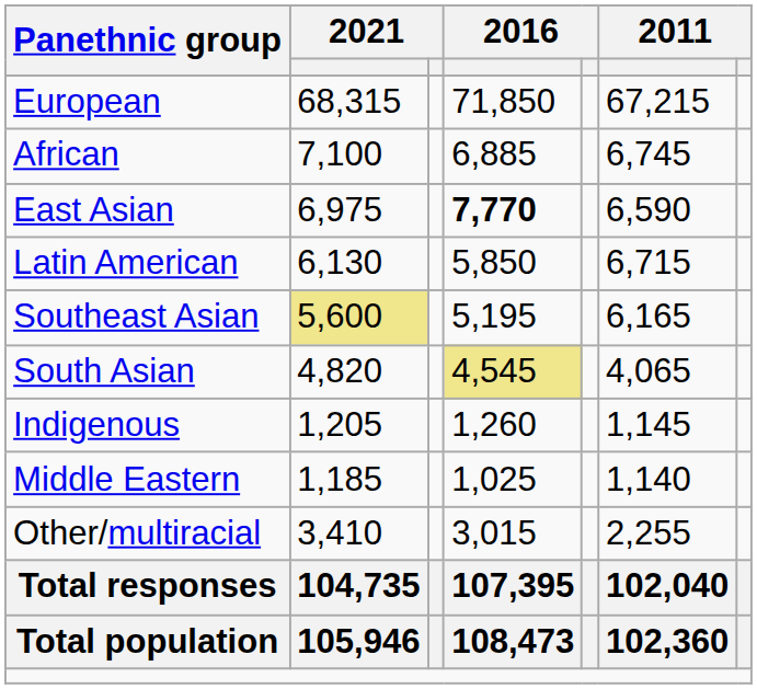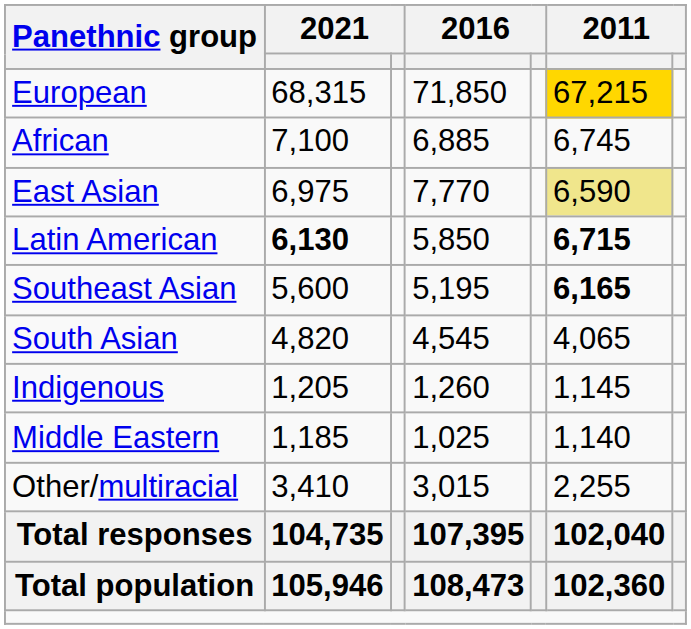European | column 6: no background -> gold background
East Asian | column 4: bold -> normal
East Asian | column 6: no background -> khaki background
Latin American | column 2: normal -> bold
Latin American | column 6: normal -> bold
Southeast Asian | column 2: khaki background -> no background
Southeast Asian | column 6: normal -> bold
South Asian | column 4: khaki background -> no background
